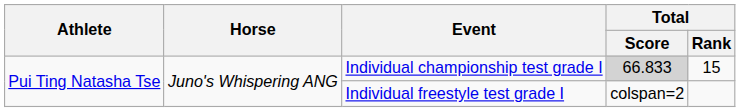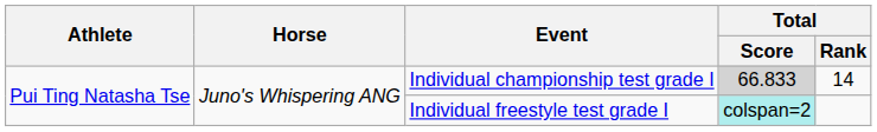Individual championship test grade I | Total / Rank: 15 -> 14
Individual freestyle test grade I | Total / Score: no background -> paleturquoise background
